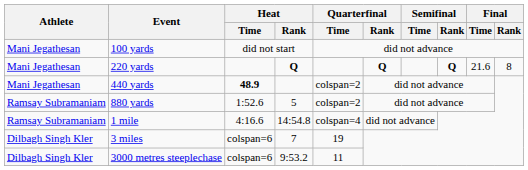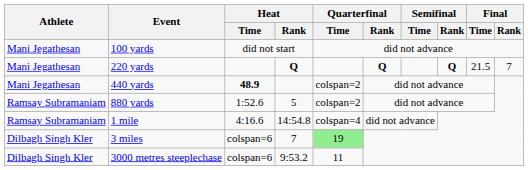220 yards | Final / Time: 21.6 -> 21.5
220 yards | Final / Rank: 8 -> 7
3 miles | Quarterfinal / Time: no background -> lightgreen background
